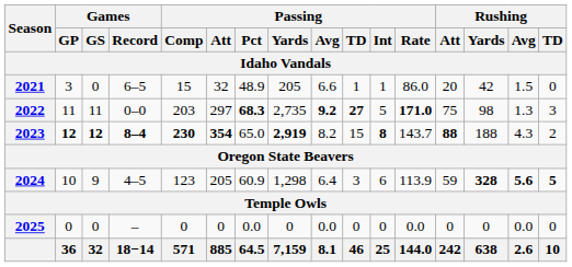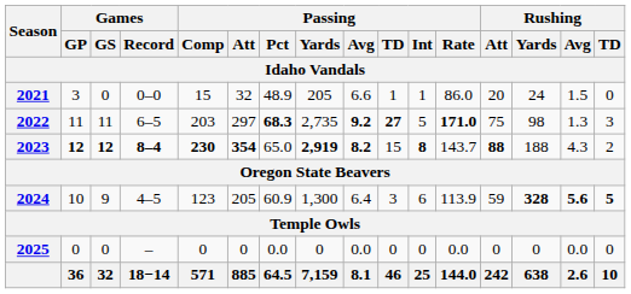2021 | Games / Record / Idaho Vandals: 6–5 -> 0–0
2021 | Rushing / Yards / Idaho Vandals: 42 -> 24
2022 | Games / Record / Idaho Vandals: 0–0 -> 6–5
2023 | Passing / Avg / Idaho Vandals: normal -> bold
2024 | Passing / Yards / Idaho Vandals: 1,298 -> 1,300
